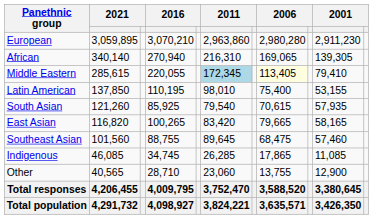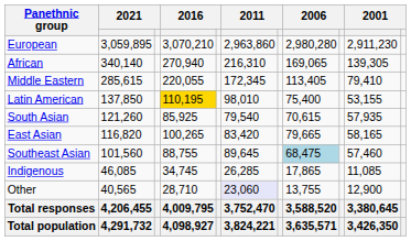Middle Eastern | column 6: lightblue background -> no background
Middle Eastern | column 8: lightyellow background -> no background
Latin American | column 4: no background -> gold background
Southeast Asian | column 8: no background -> lightblue background
Other | column 6: no background -> lavender background
